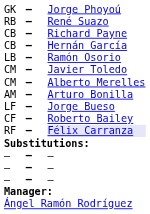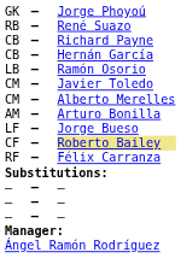Roberto Bailey | column 3: no background -> khaki background
Félix Carranza | column 3: lavender background -> no background
